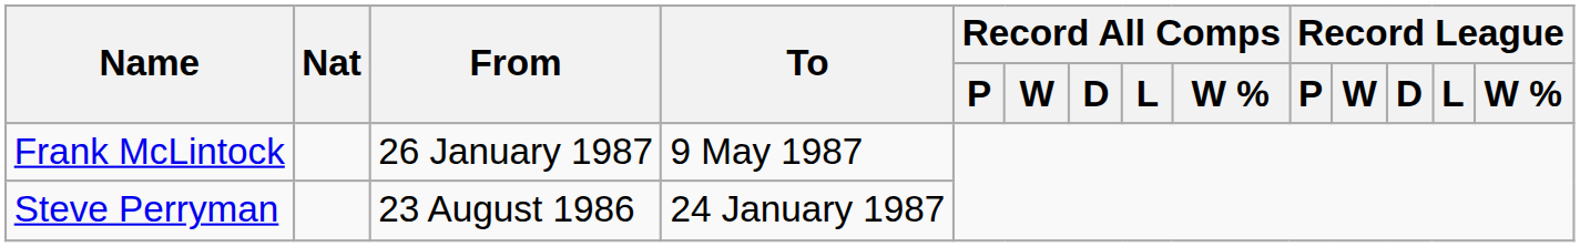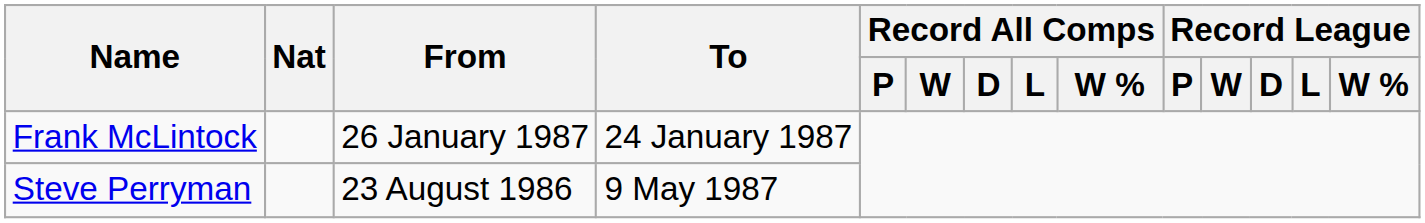Frank McLintock | To: 9 May 1987 -> 24 January 1987
Steve Perryman | To: 24 January 1987 -> 9 May 1987
